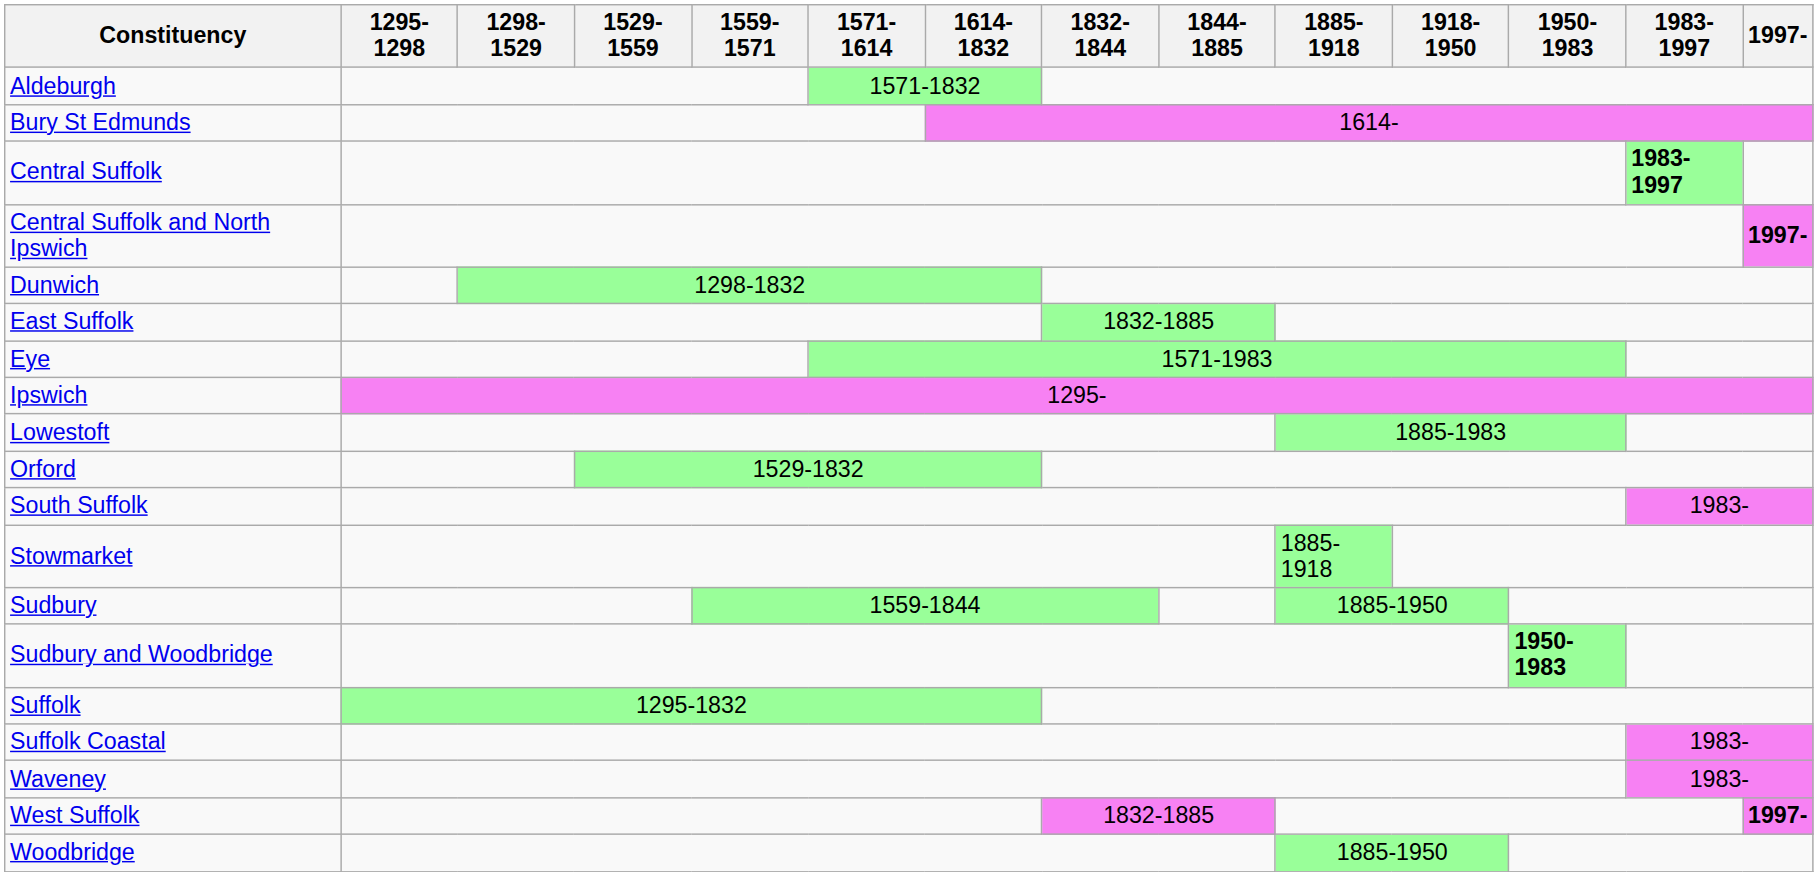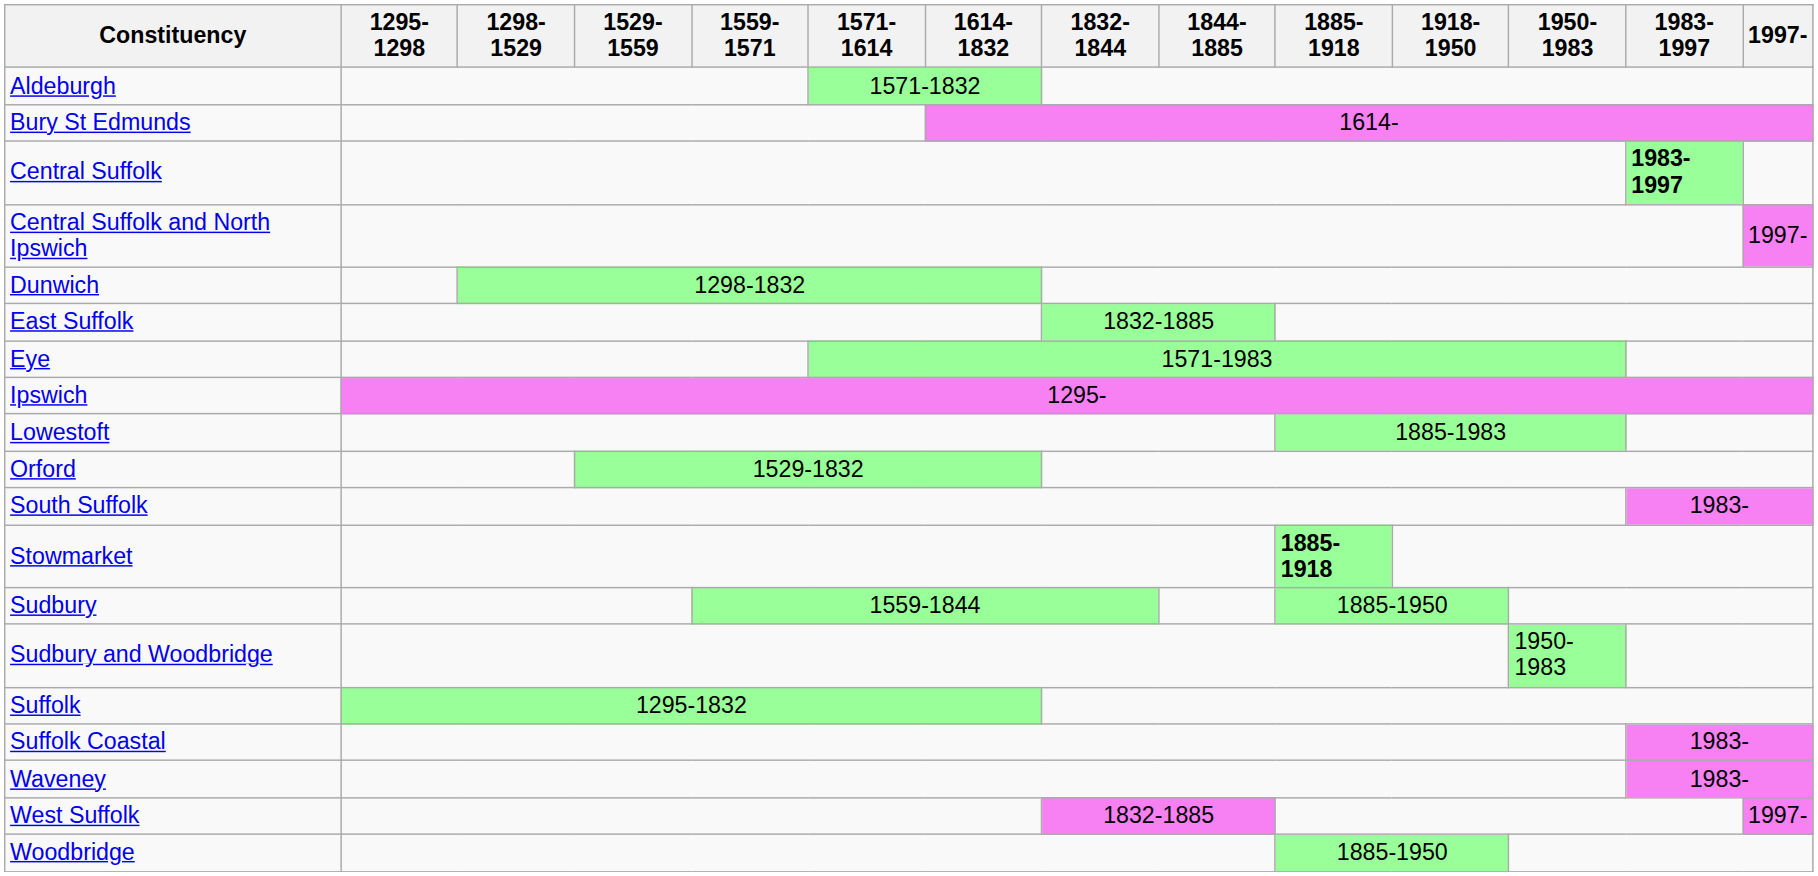Central Suffolk and North Ipswich | 1997-: bold -> normal
Stowmarket | 1885-1918: normal -> bold
Sudbury and Woodbridge | 1950-1983: bold -> normal
West Suffolk | 1997-: bold -> normal
